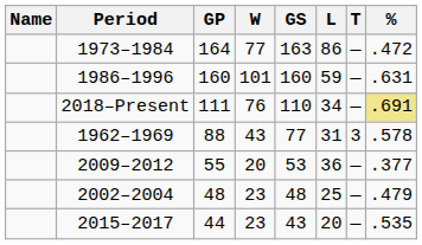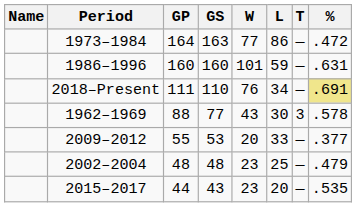columns swapped: GS <-> W
1962–1969 | L: 31 -> 30
2009–2012 | L: 36 -> 33
